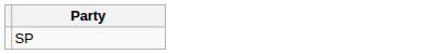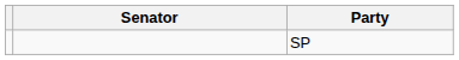+ column: Senator
